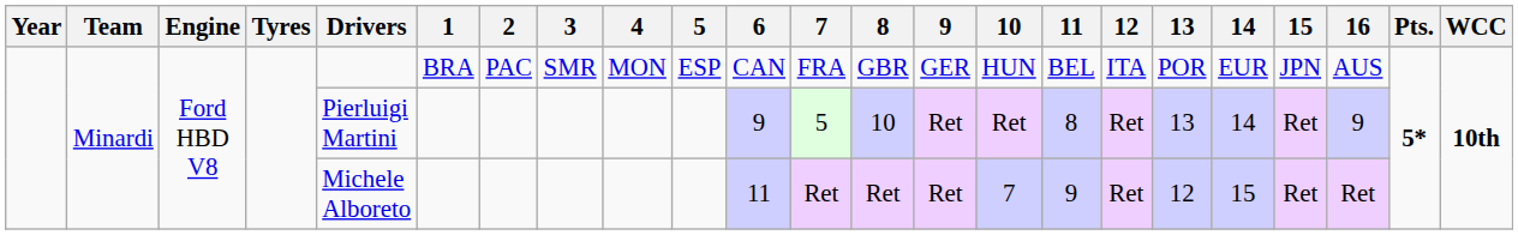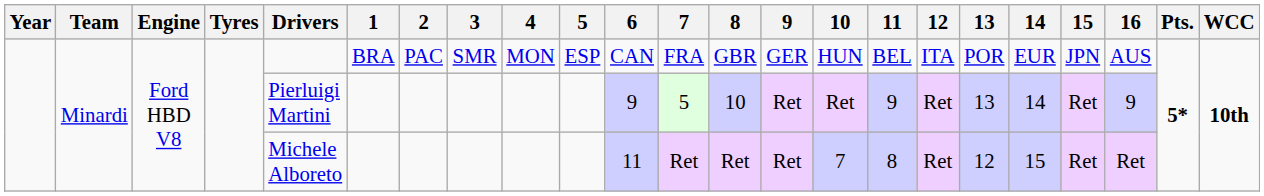row 3 | 11: 8 -> 9
row 4 | 11: 9 -> 8
